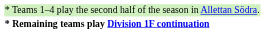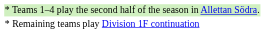row 2 | column 1: bold -> normal
